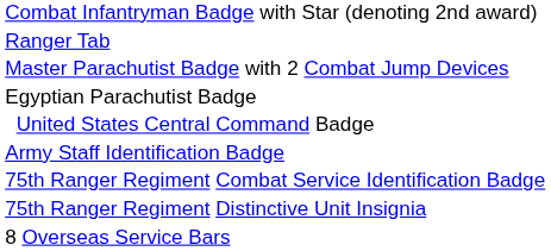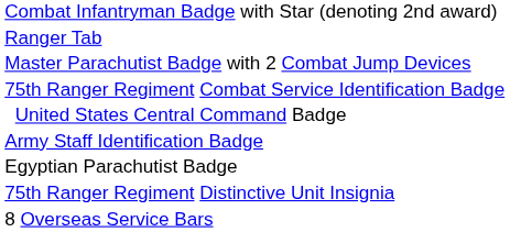row 4 | column 1: Egyptian Parachutist Badge -> 75th Ranger Regiment Combat Service Identification Badge
row 7 | column 1: 75th Ranger Regiment Combat Service Identification Badge -> Egyptian Parachutist Badge
